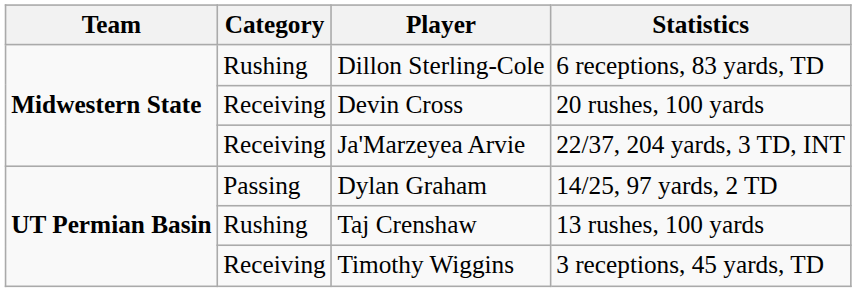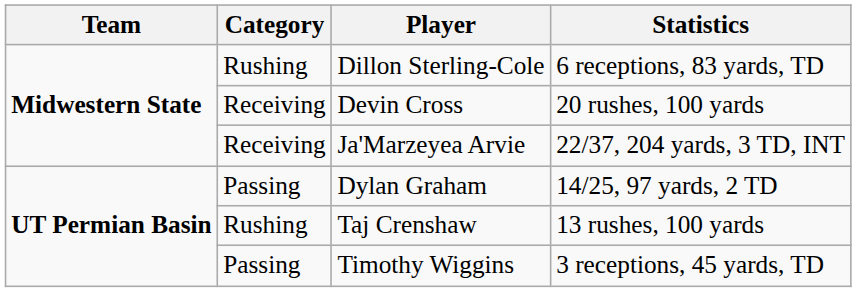Timothy Wiggins | Category: Receiving -> Passing
